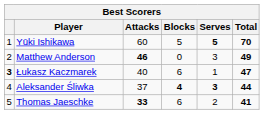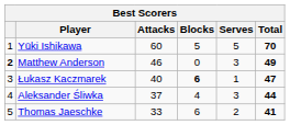Yūki Ishikawa | Serves: bold -> normal
Matthew Anderson | column 1: normal -> bold
Matthew Anderson | Attacks: bold -> normal
Łukasz Kaczmarek | column 1: bold -> normal
Łukasz Kaczmarek | Blocks: normal -> bold
Aleksander Śliwka | Blocks: bold -> normal
Aleksander Śliwka | Serves: bold -> normal
Thomas Jaeschke | Attacks: bold -> normal
